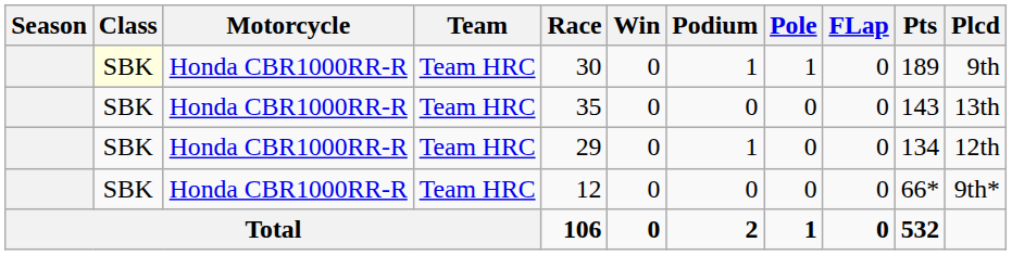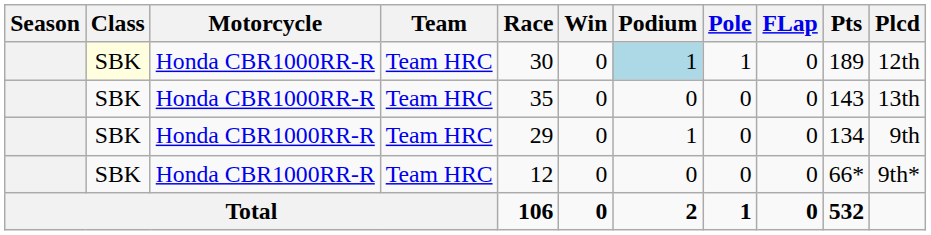row 2 | Podium: no background -> lightblue background
row 2 | Plcd: 9th -> 12th
row 4 | Plcd: 12th -> 9th
